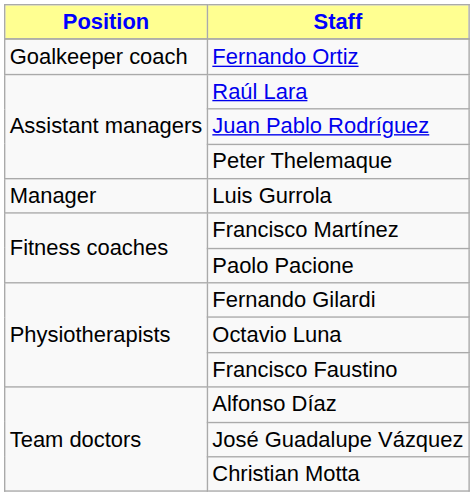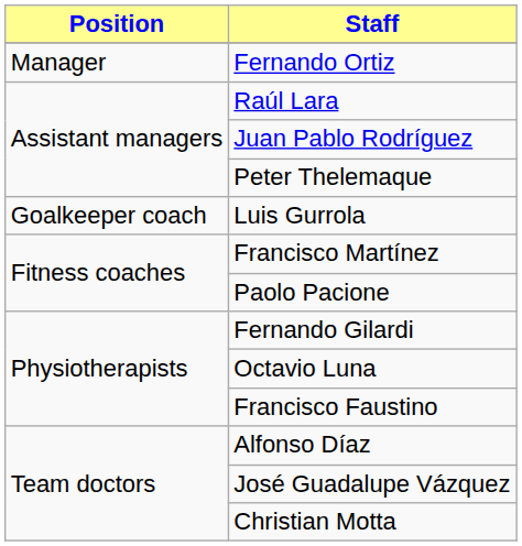Fernando Ortiz | Position: Goalkeeper coach -> Manager
Luis Gurrola | Position: Manager -> Goalkeeper coach
